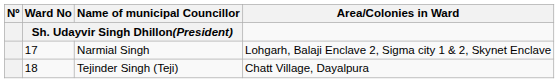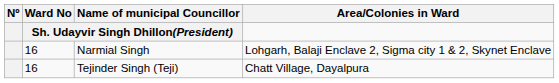Narmial Singh | Ward No / Sh. Udayvir Singh Dhillon(President): 17 -> 16
Tejinder Singh (Teji) | Ward No / Sh. Udayvir Singh Dhillon(President): 18 -> 16
